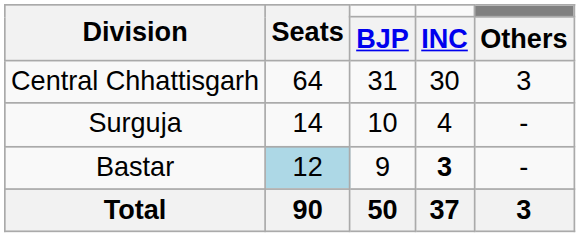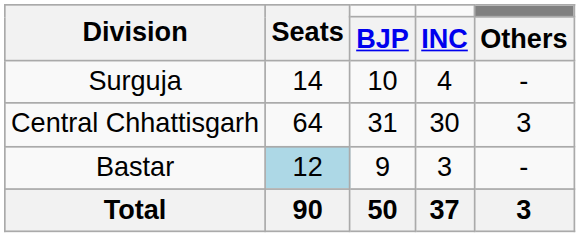rows swapped: Surguja <-> Central Chhattisgarh
Bastar | INC: bold -> normal
